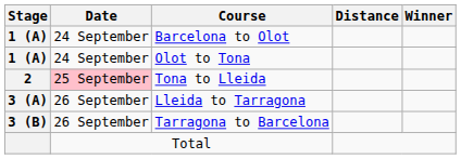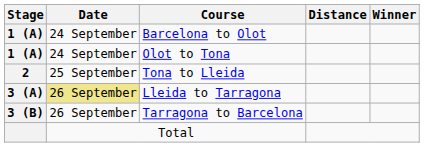Tona to Lleida | Date: pink background -> no background
Lleida to Tarragona | Date: no background -> khaki background
